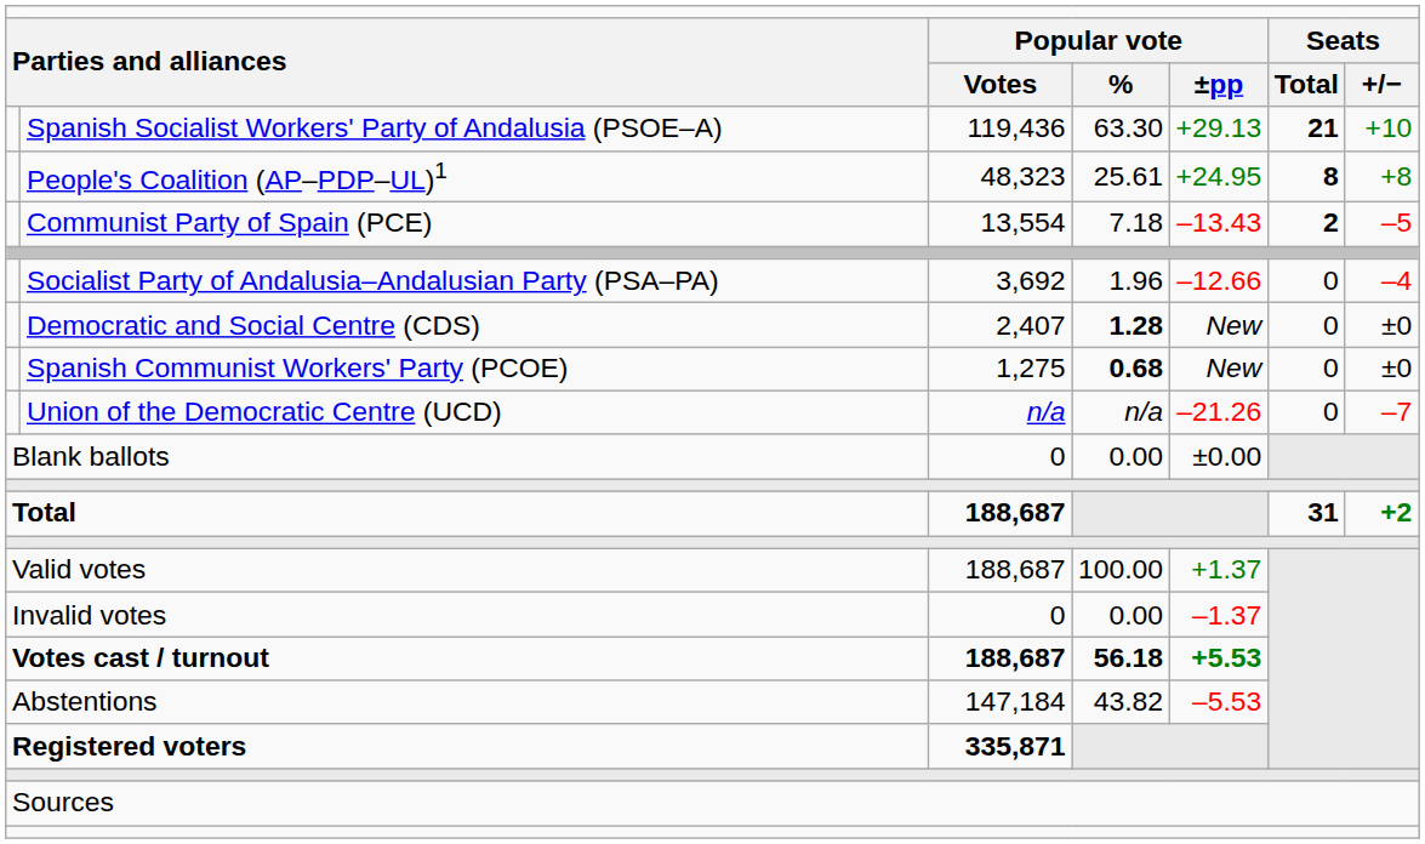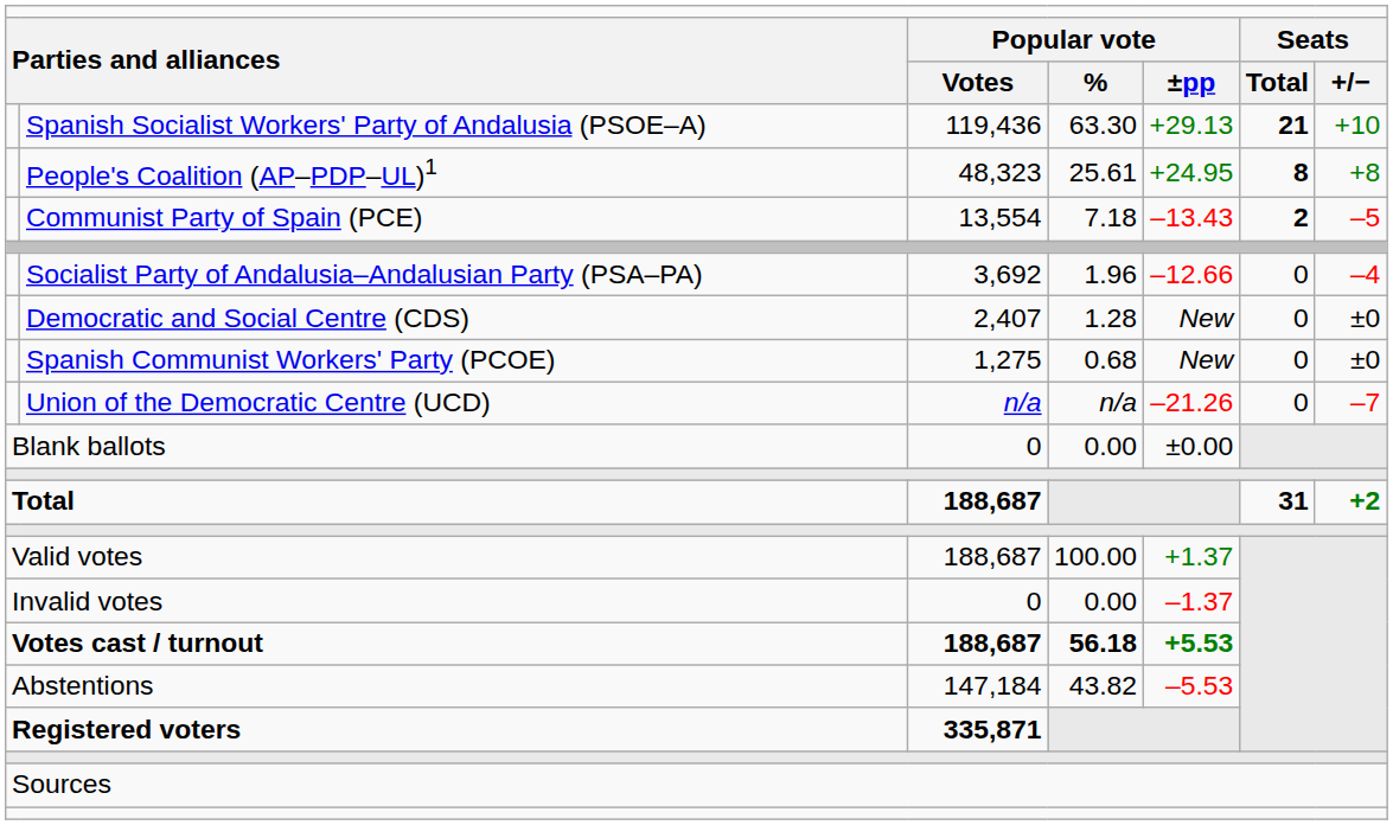Democratic and Social Centre (CDS) | column 4: bold -> normal
Spanish Communist Workers' Party (PCOE) | column 4: bold -> normal
